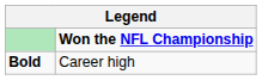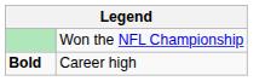row 2 | column 2: bold -> normal
